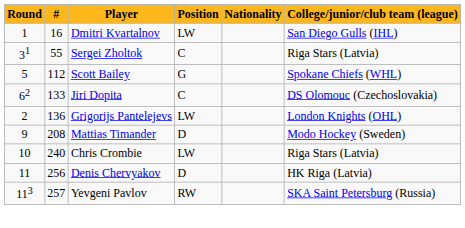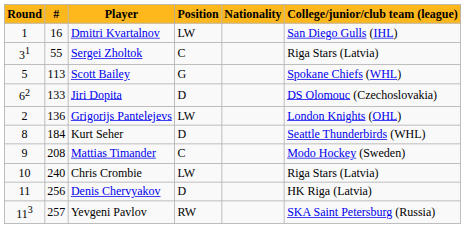Scott Bailey | #: 112 -> 113
Jiri Dopita | Position: C -> D
+ row: 8 | 184 | Kurt Seher | D | Seattle Thunderbirds (WHL)
Mattias Timander | Position: D -> C
